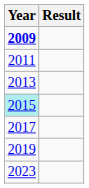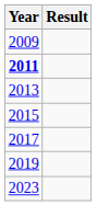2009 | Year: bold -> normal
2011 | Year: normal -> bold
2015 | Year: paleturquoise background -> no background
